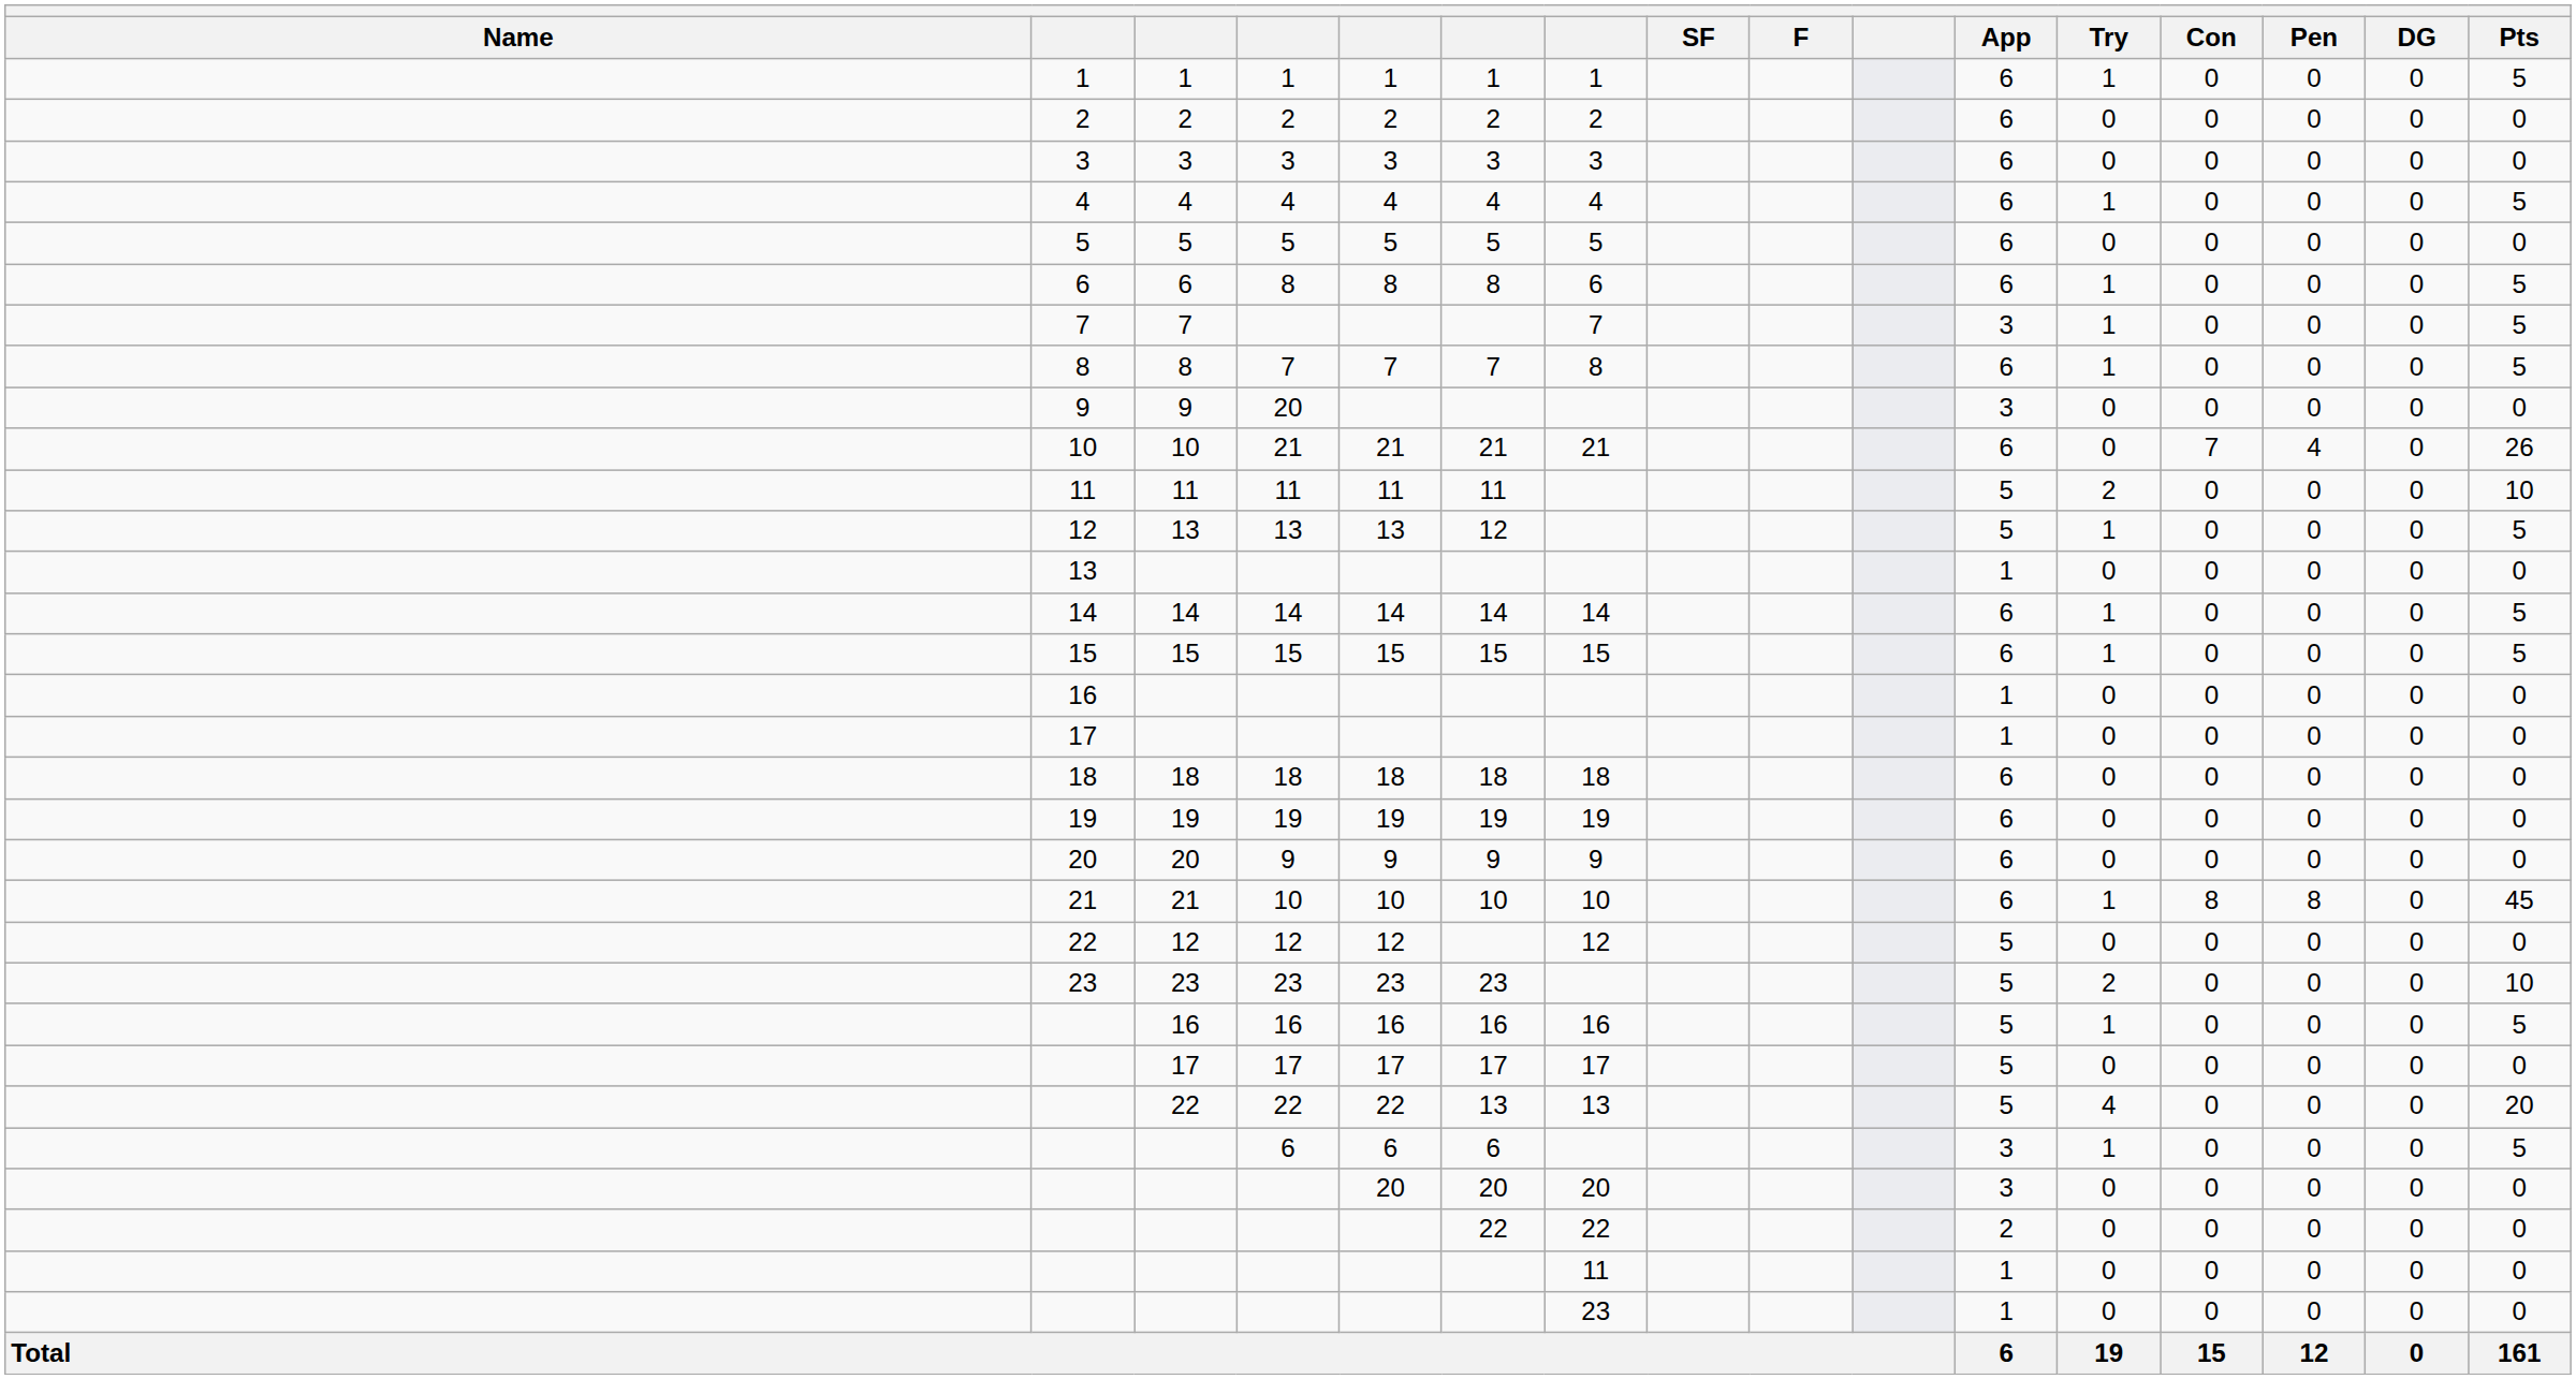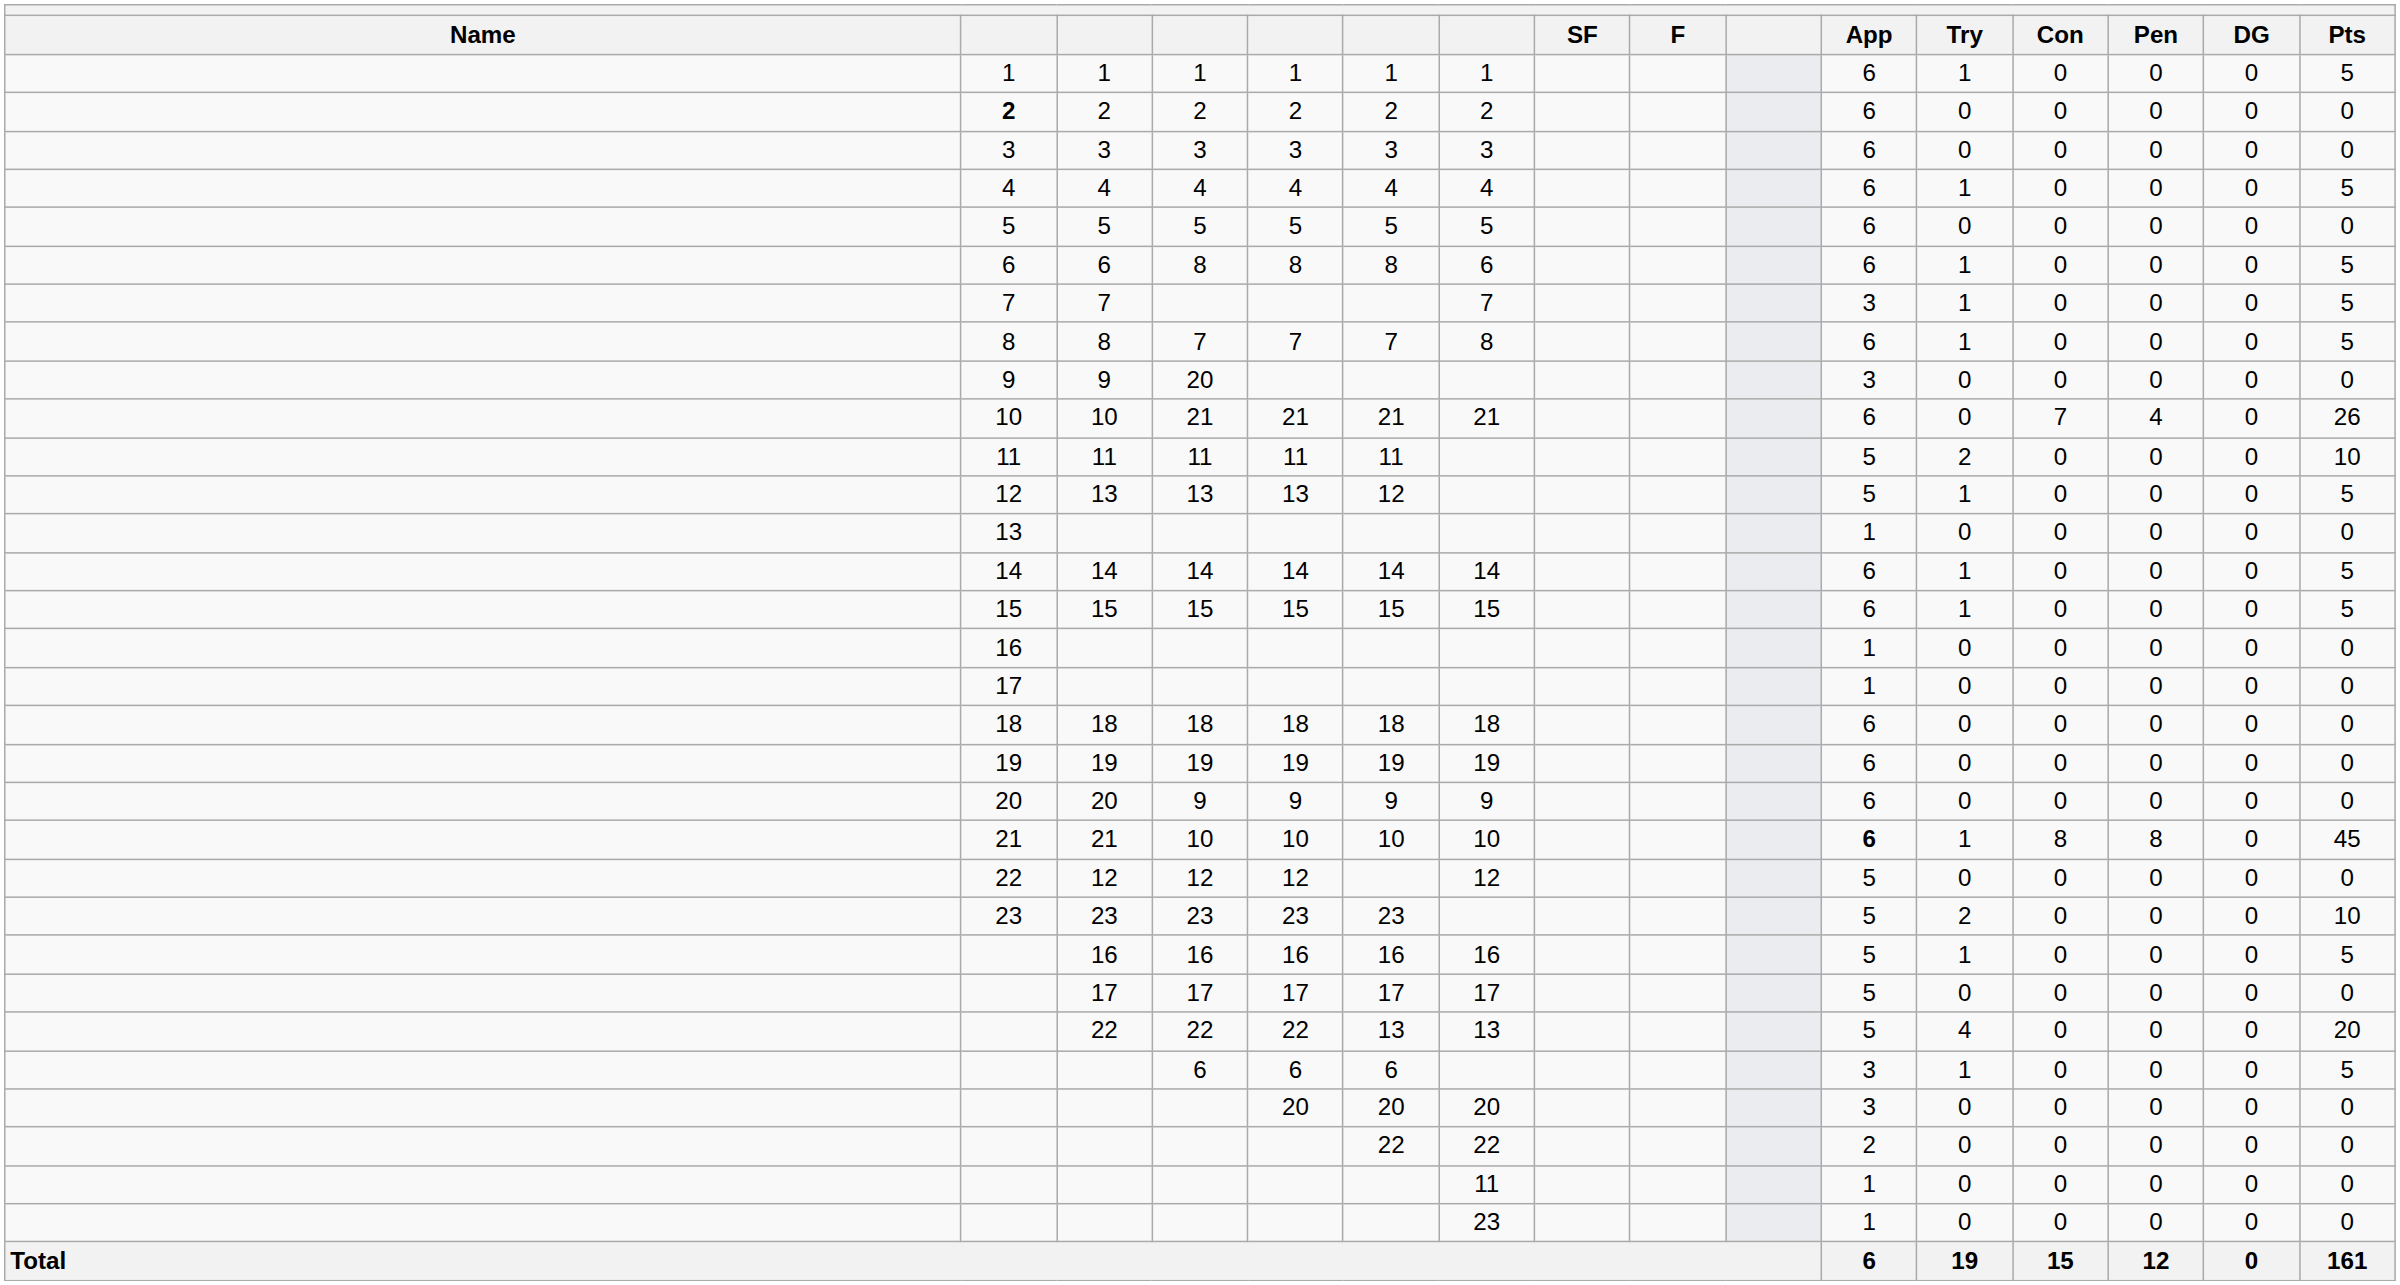row 4 | column 2: normal -> bold
row 23 | App: normal -> bold
